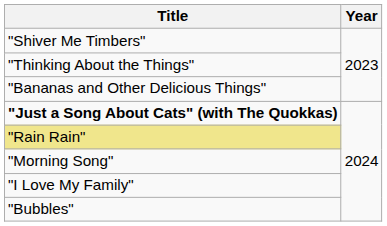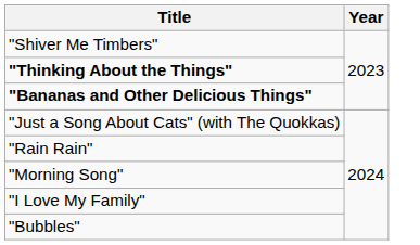"Thinking About the Things" | Title: normal -> bold
"Bananas and Other Delicious Things" | Title: normal -> bold
"Just a Song About Cats" (with The Quokkas) | Title: bold -> normal
"Rain Rain" | Title: khaki background -> no background
